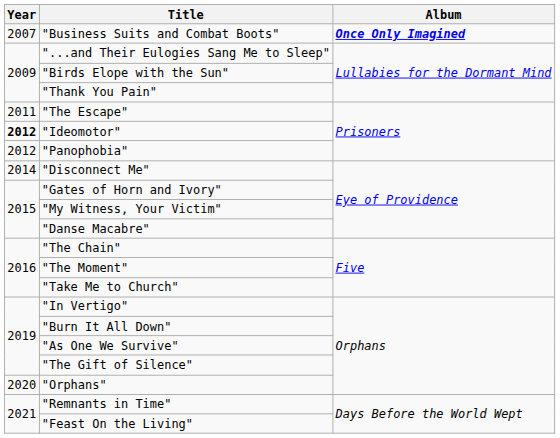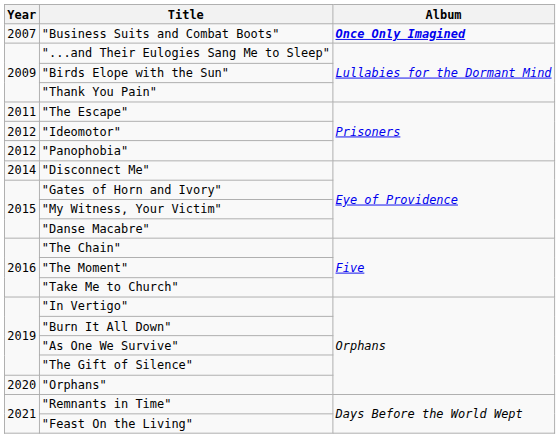"Ideomotor" | Year: bold -> normal
